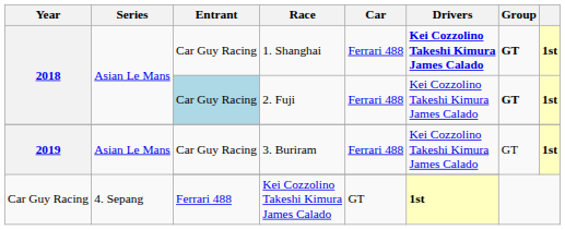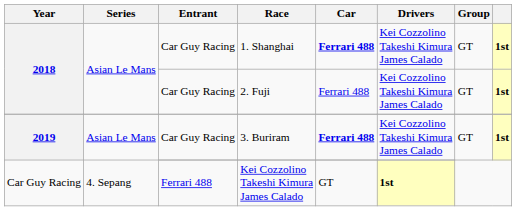1. Shanghai | Car: normal -> bold
1. Shanghai | Drivers: bold -> normal
1. Shanghai | Group: bold -> normal
2. Fuji | Entrant: lightblue background -> no background
2. Fuji | Group: bold -> normal
3. Buriram | Car: normal -> bold
